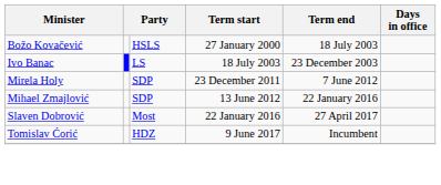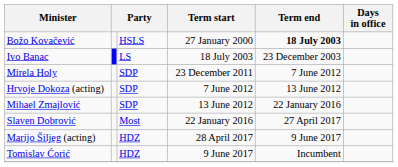Božo Kovačević | Term end: normal -> bold
+ row: Hrvoje Dokoza (acting) | SDP | 7 June 2012 | 13 June 2012
+ row: Marijo Šiljeg (acting) | HDZ | 28 April 2017 | 9 June 2017
